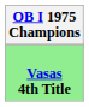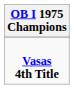row 2 | column 1: lightgreen background -> no background
